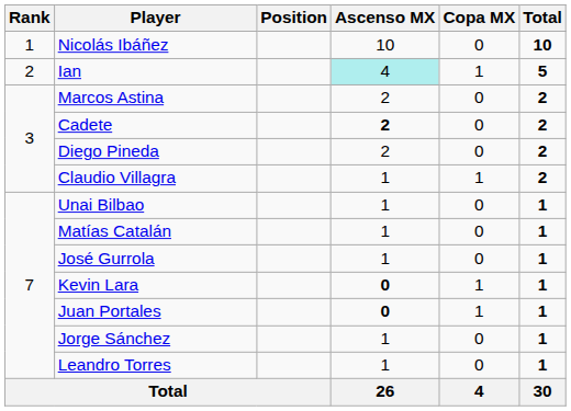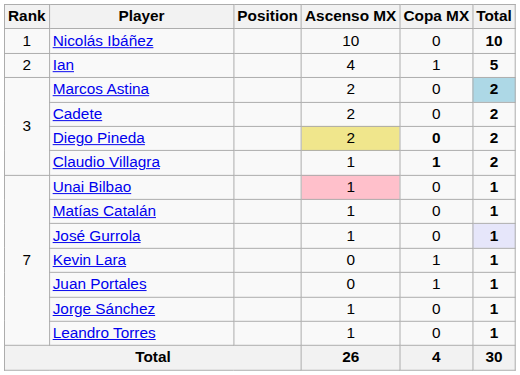Ian | Ascenso MX: paleturquoise background -> no background
Marcos Astina | Total: no background -> lightblue background
Cadete | Ascenso MX: bold -> normal
Diego Pineda | Ascenso MX: no background -> khaki background
Diego Pineda | Copa MX: normal -> bold
Claudio Villagra | Copa MX: normal -> bold
Unai Bilbao | Ascenso MX: no background -> pink background
José Gurrola | Total: no background -> lavender background
Kevin Lara | Ascenso MX: bold -> normal
Juan Portales | Ascenso MX: bold -> normal
